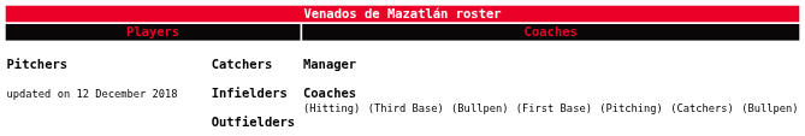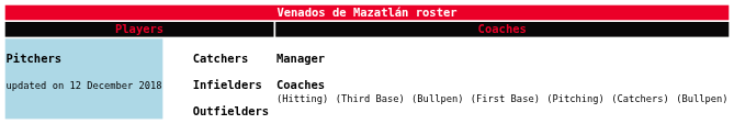Pitchers updated on 12 December 2018 | column 1: no background -> lightblue background
